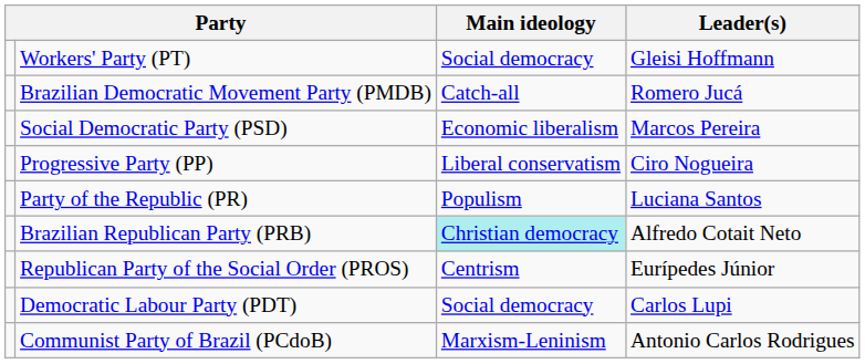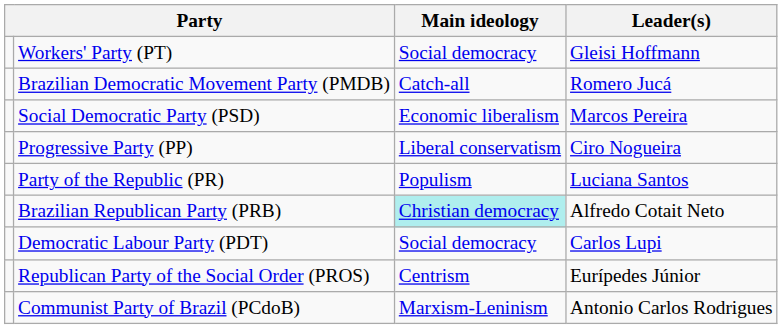rows swapped: Democratic Labour Party (PDT) <-> Republican Party of the Social Order (PROS)
